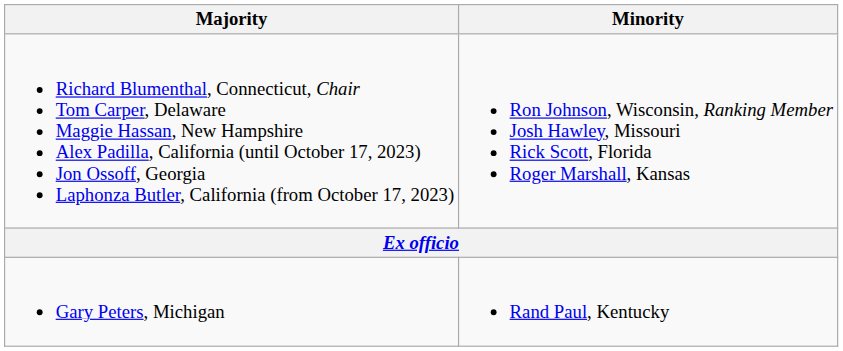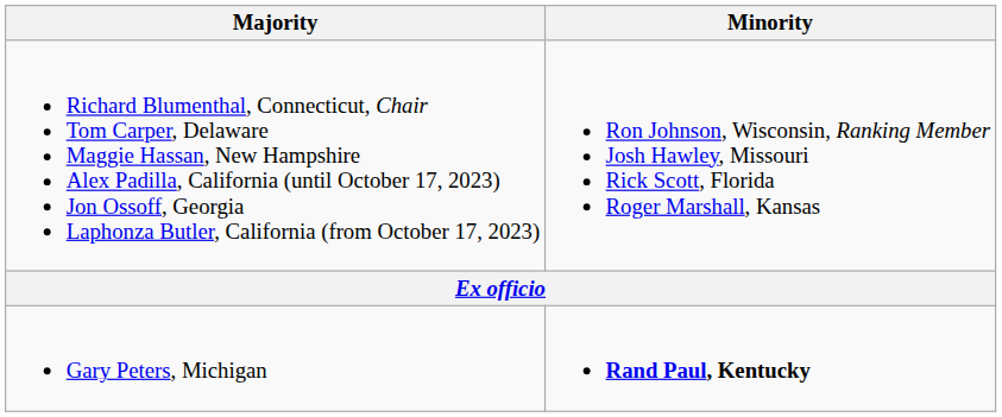Gary Peters, Michigan | Minority: normal -> bold
